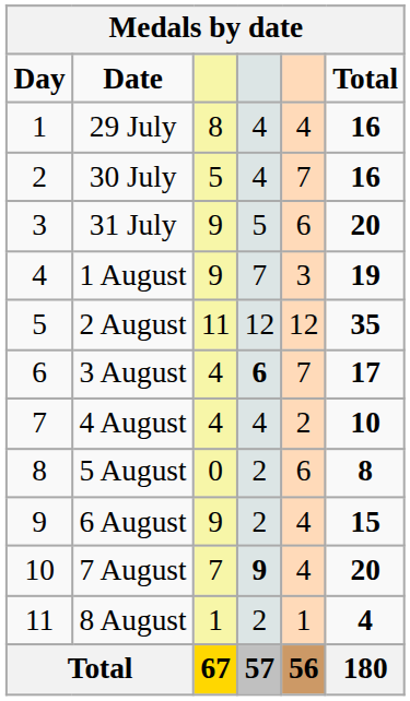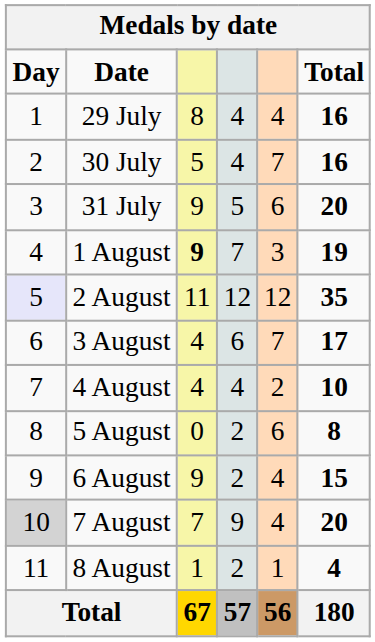1 August | column 3: normal -> bold
2 August | Day: no background -> lavender background
3 August | column 4: bold -> normal
7 August | Day: no background -> lightgrey background
7 August | column 4: bold -> normal
